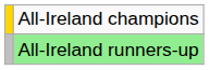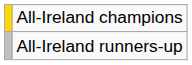row 2 | column 2: lightgreen background -> no background
